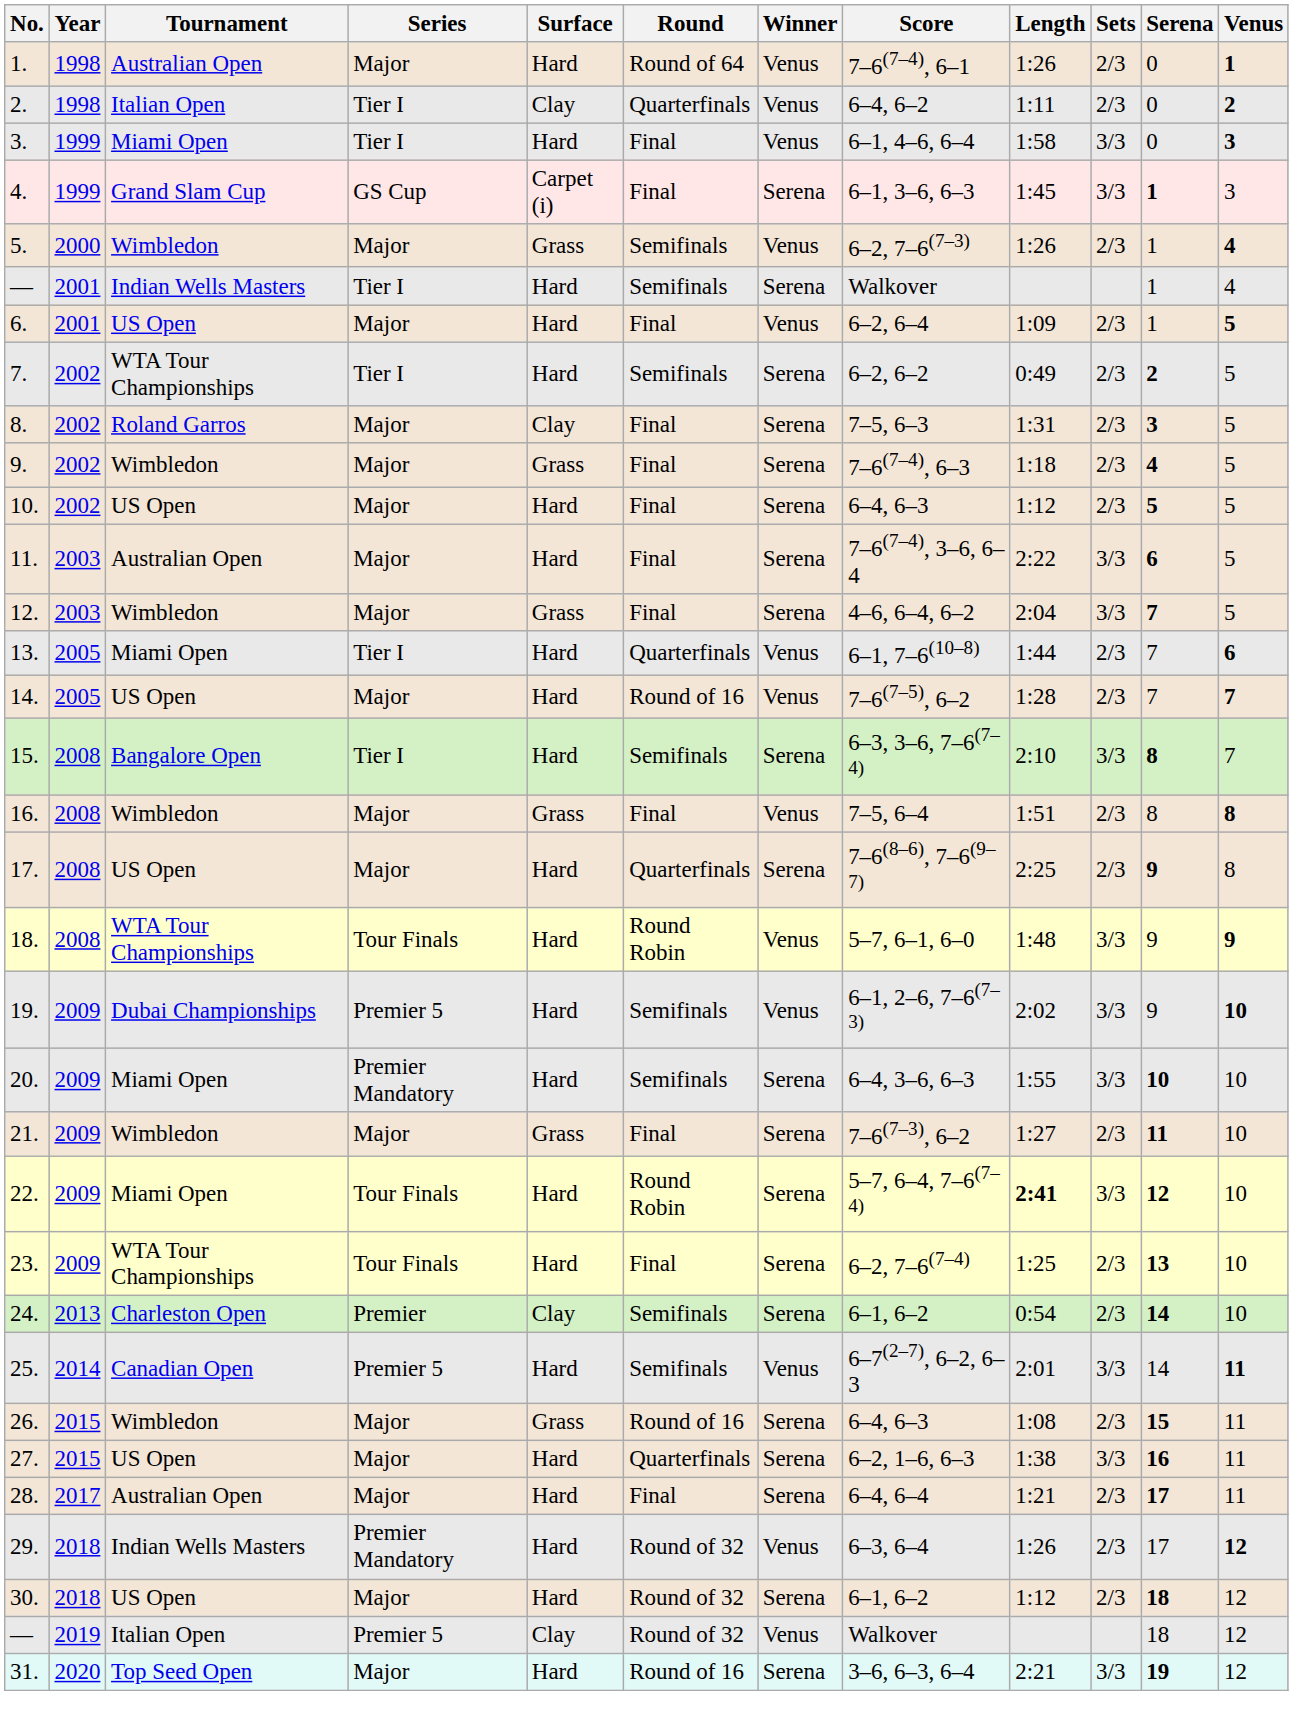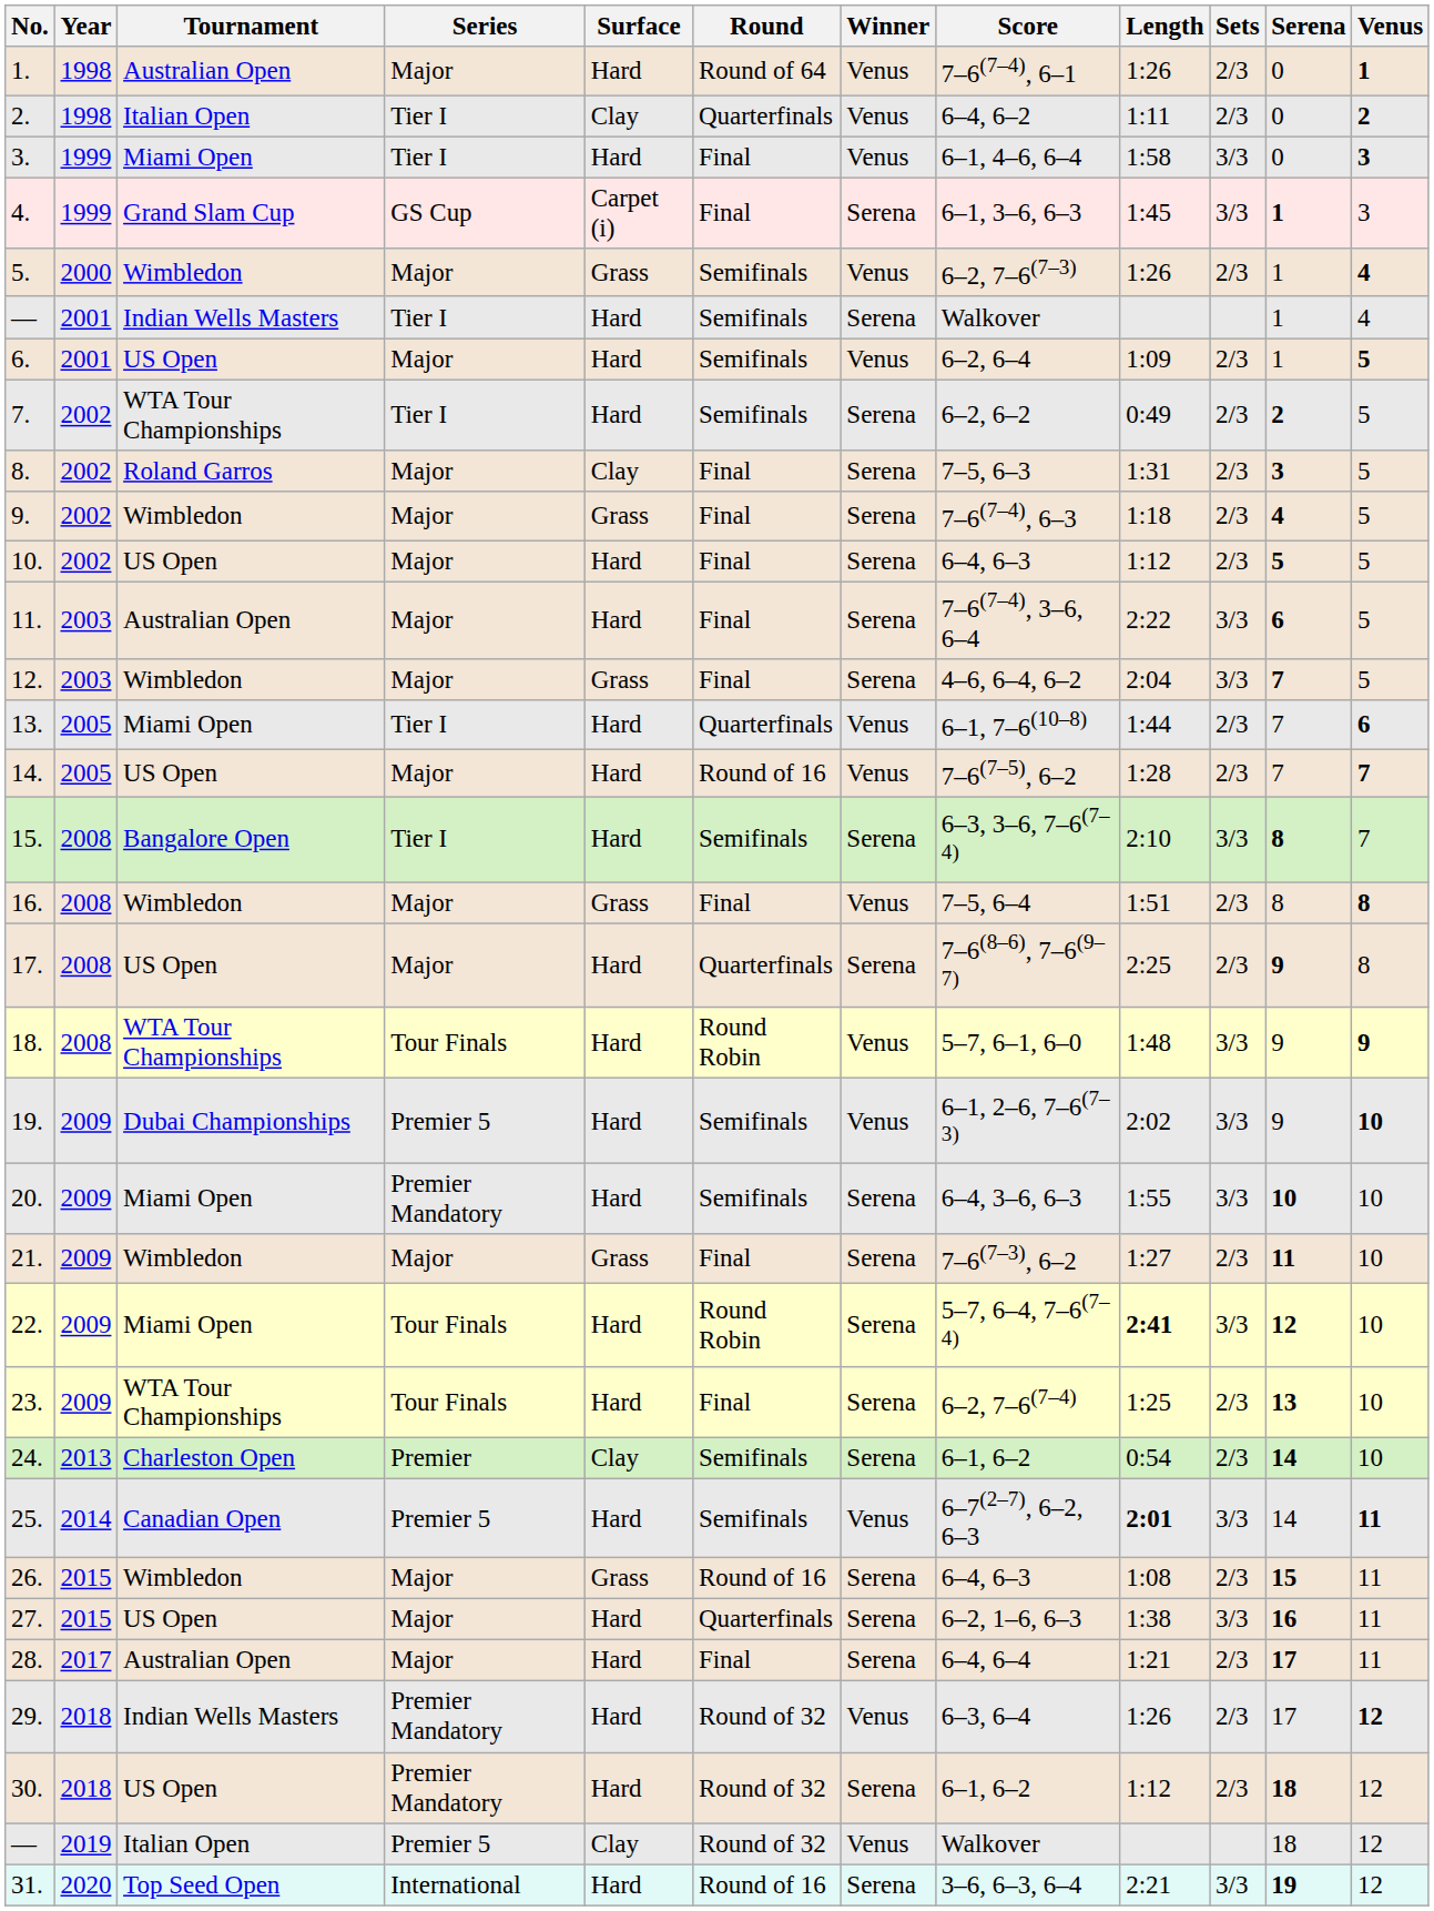6. | Round: Final -> Semifinals
25. | Length: normal -> bold
30. | Series: Major -> Premier Mandatory
31. | Series: Major -> International
